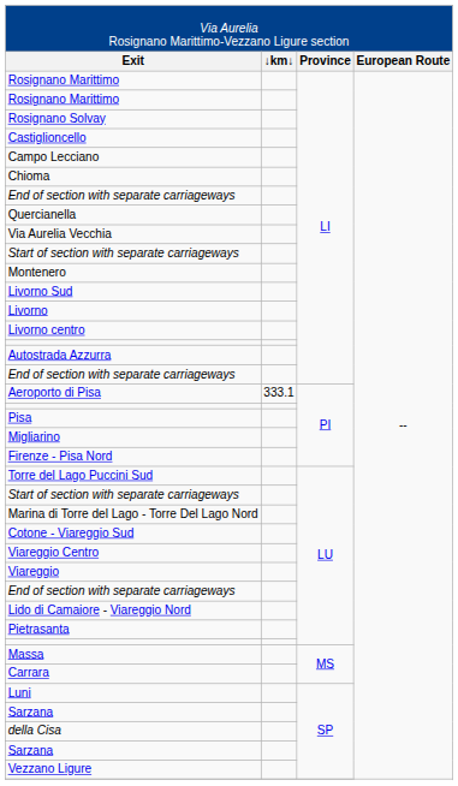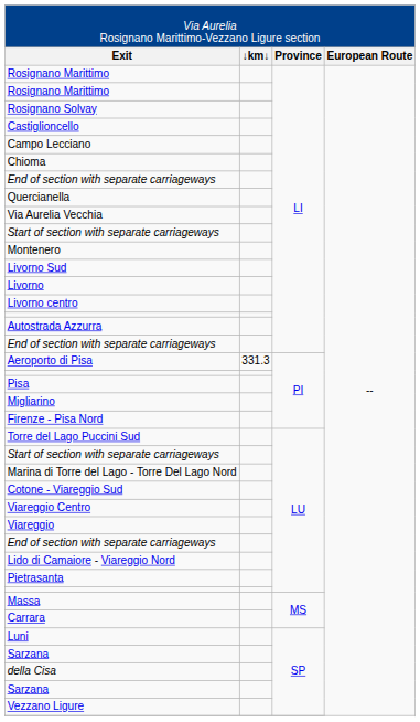Aeroporto di Pisa | column 2: 333.1 -> 331.3
